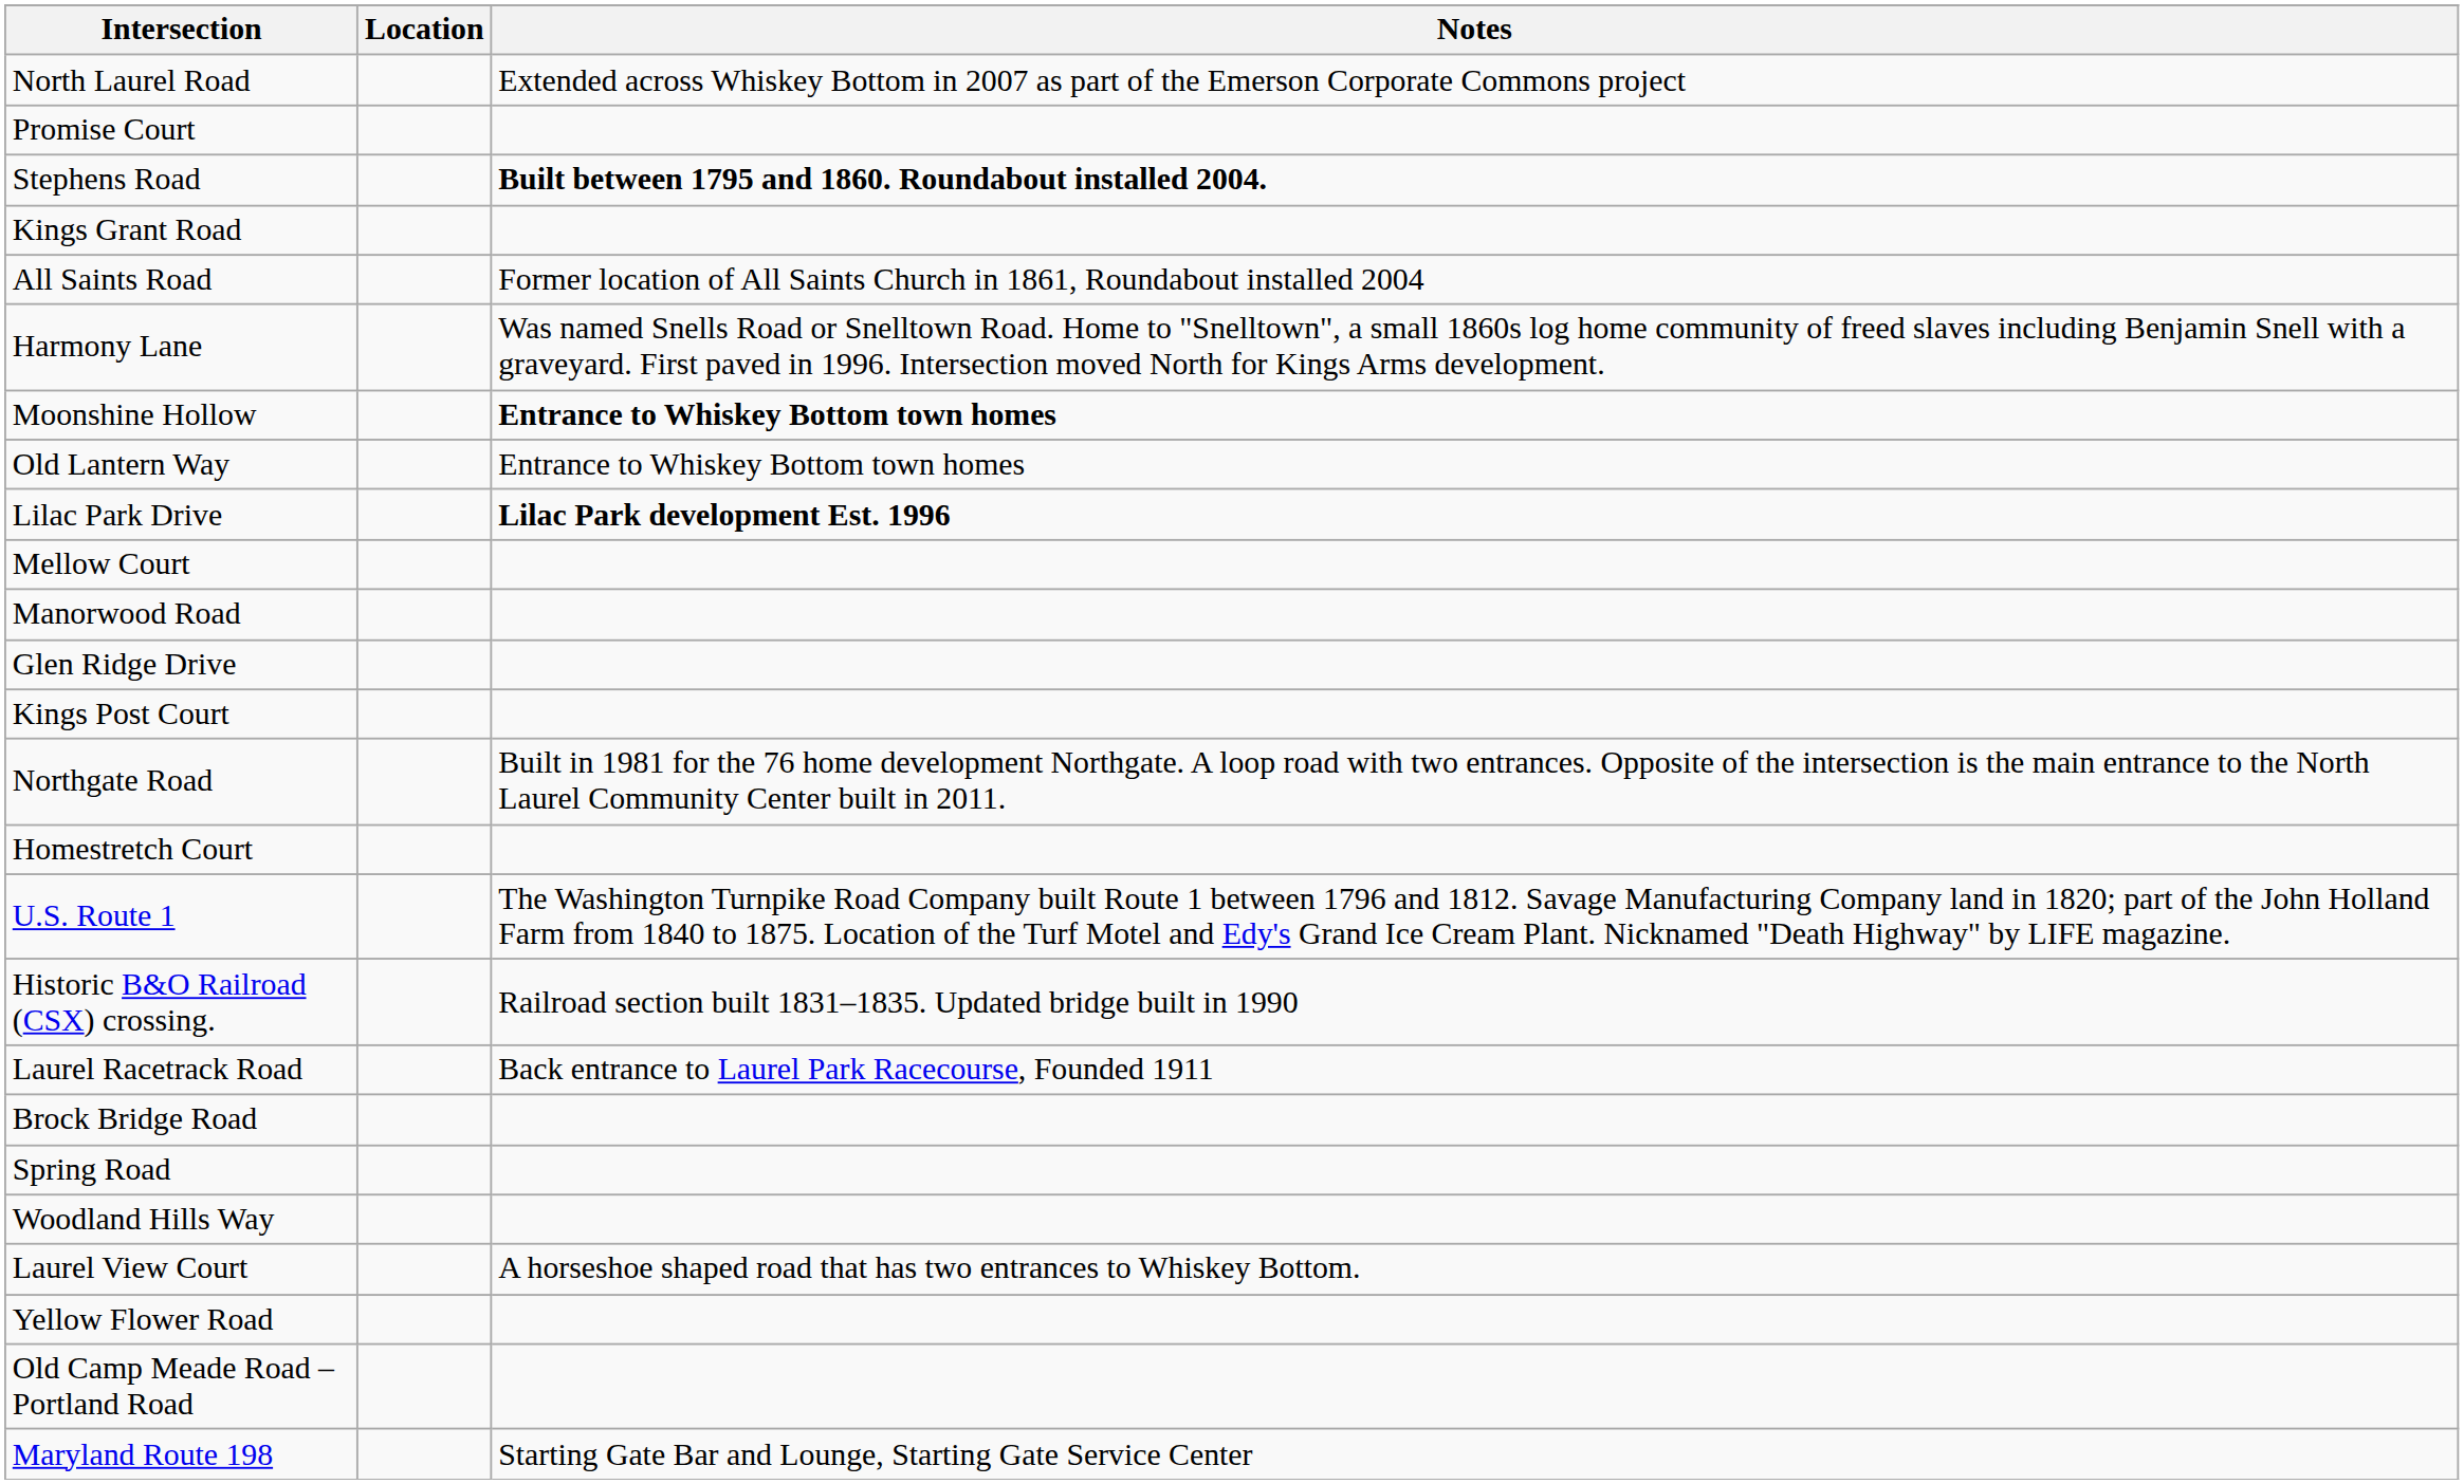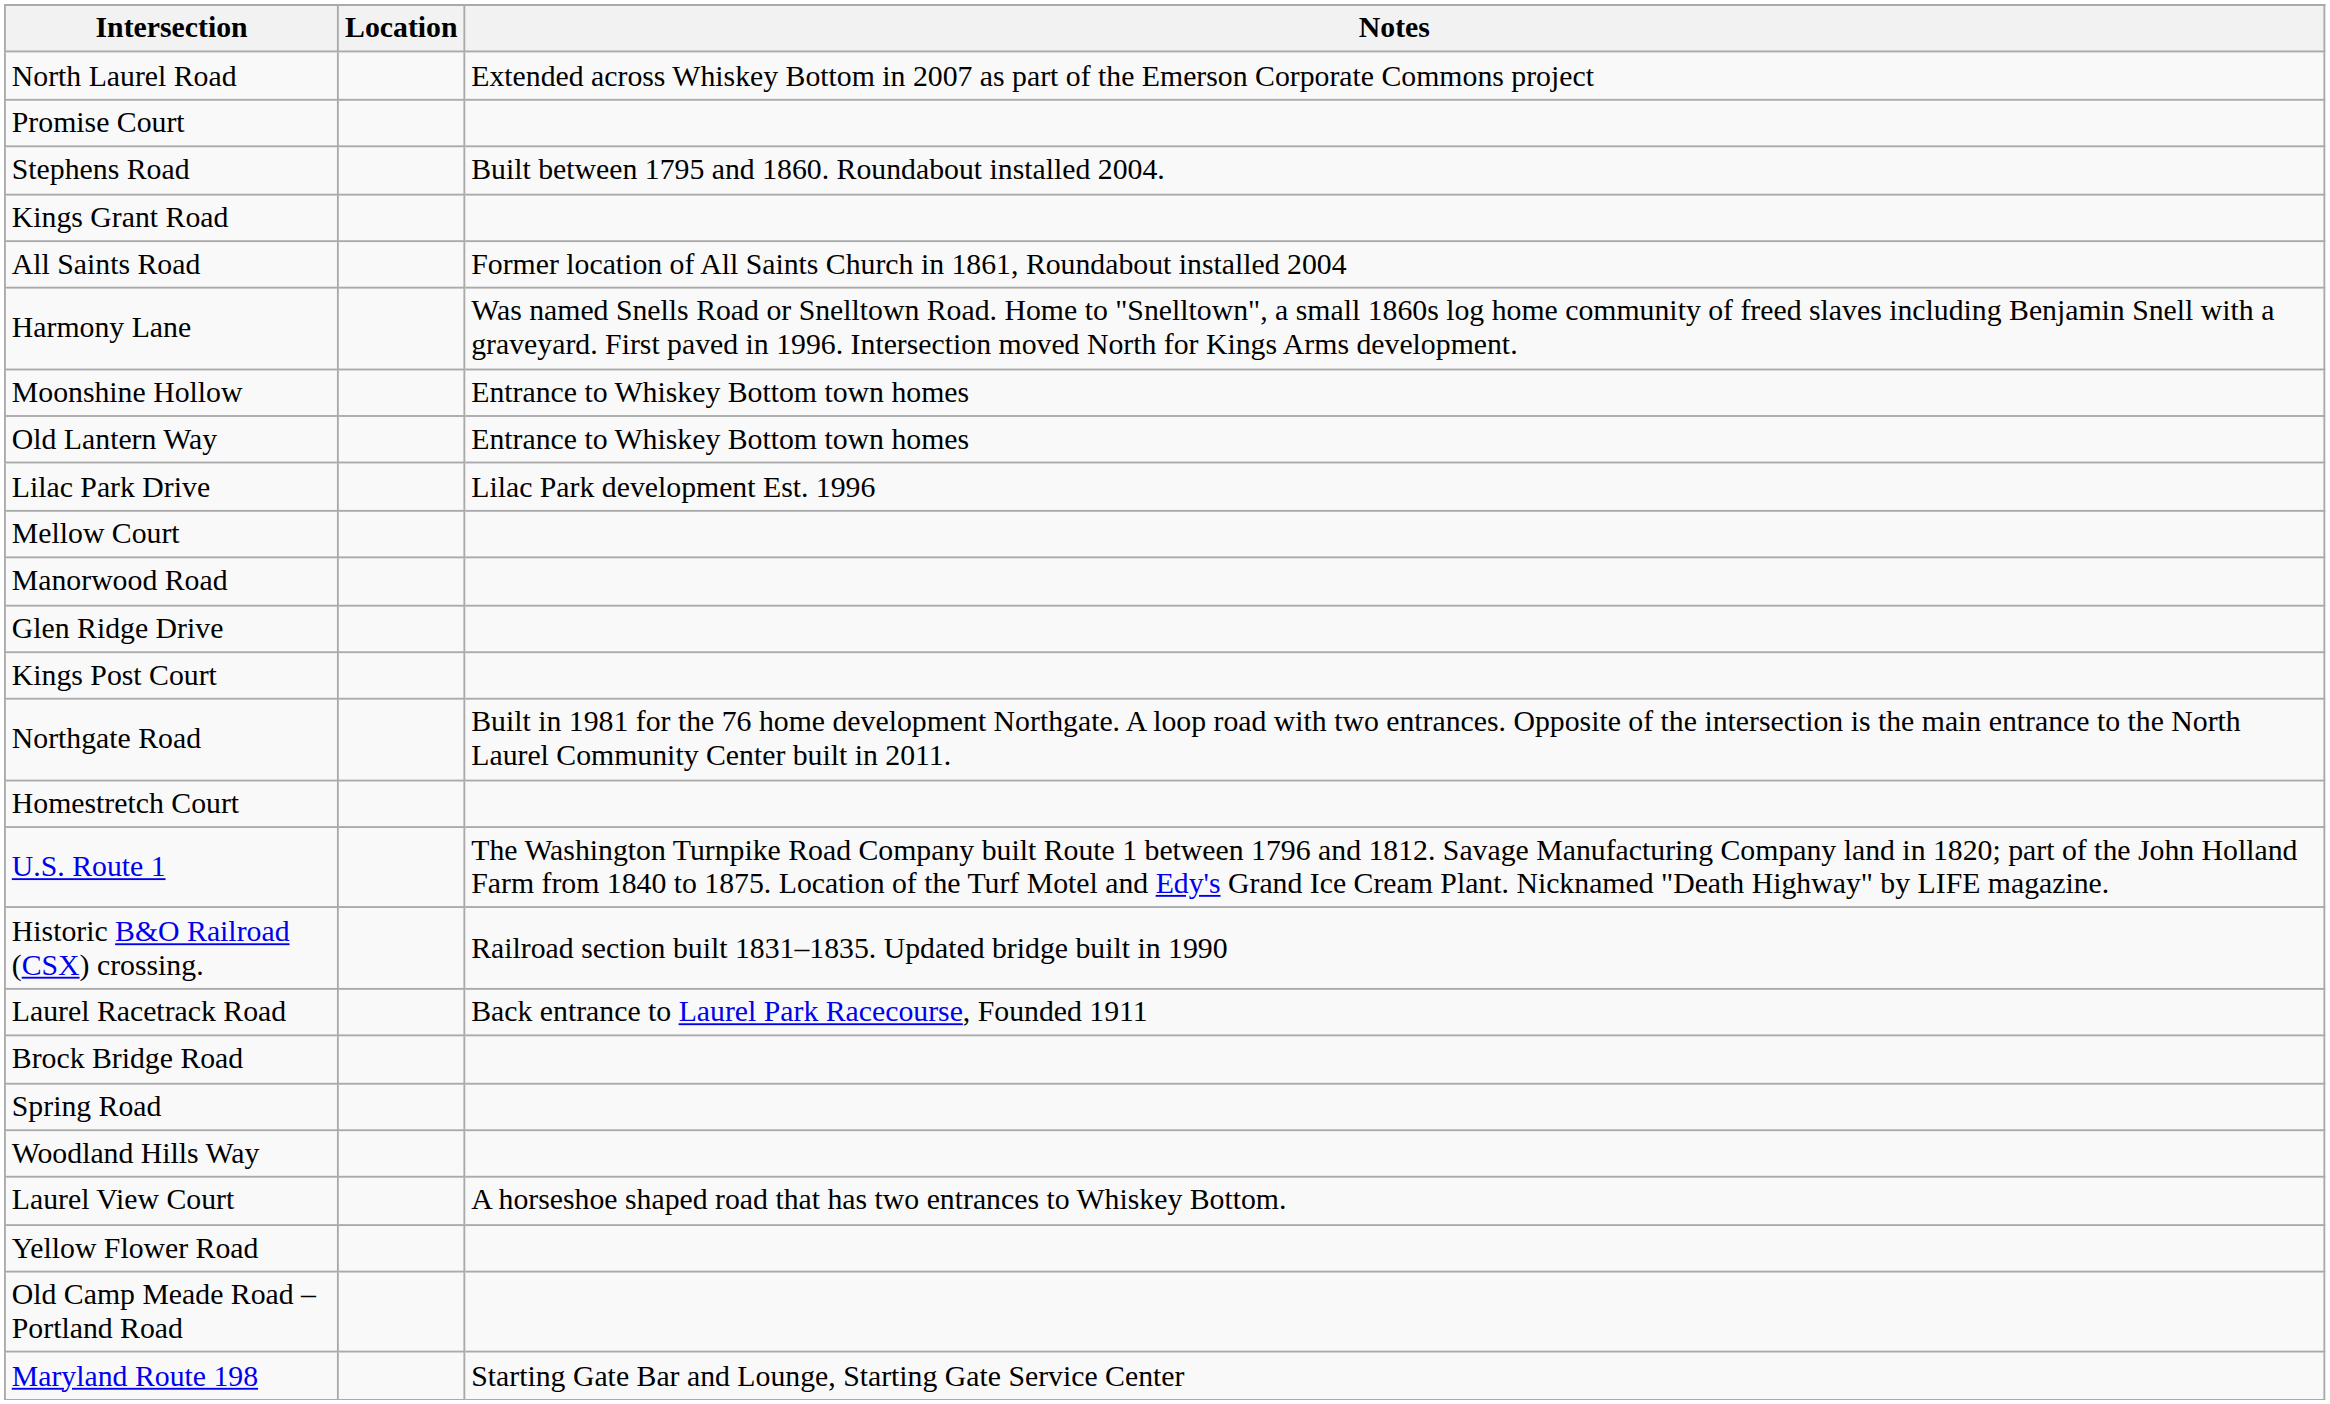Stephens Road | Notes: bold -> normal
Moonshine Hollow | Notes: bold -> normal
Lilac Park Drive | Notes: bold -> normal
